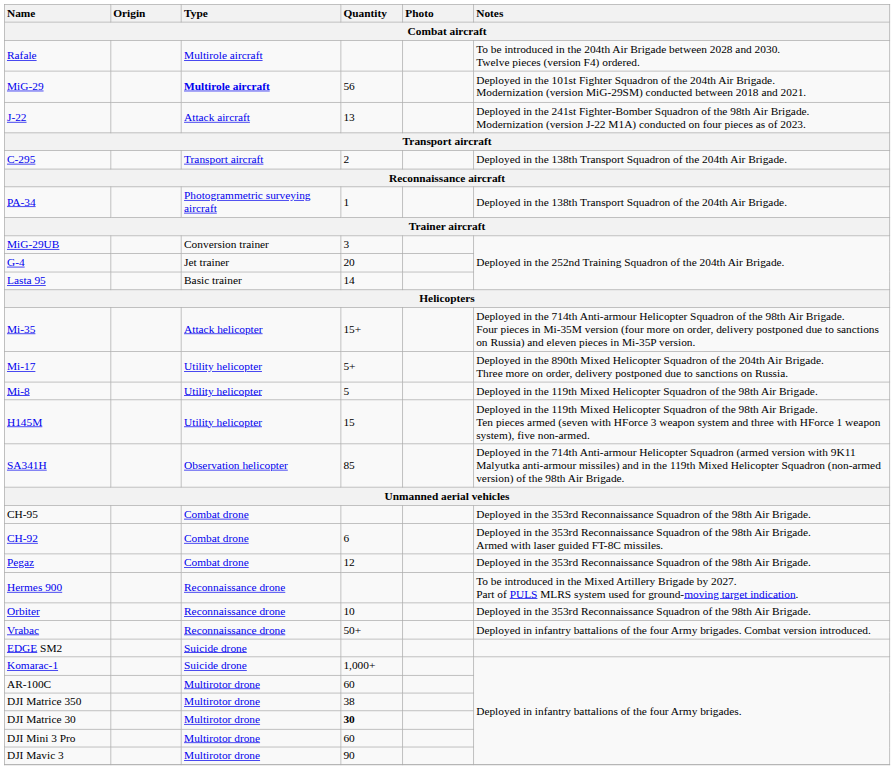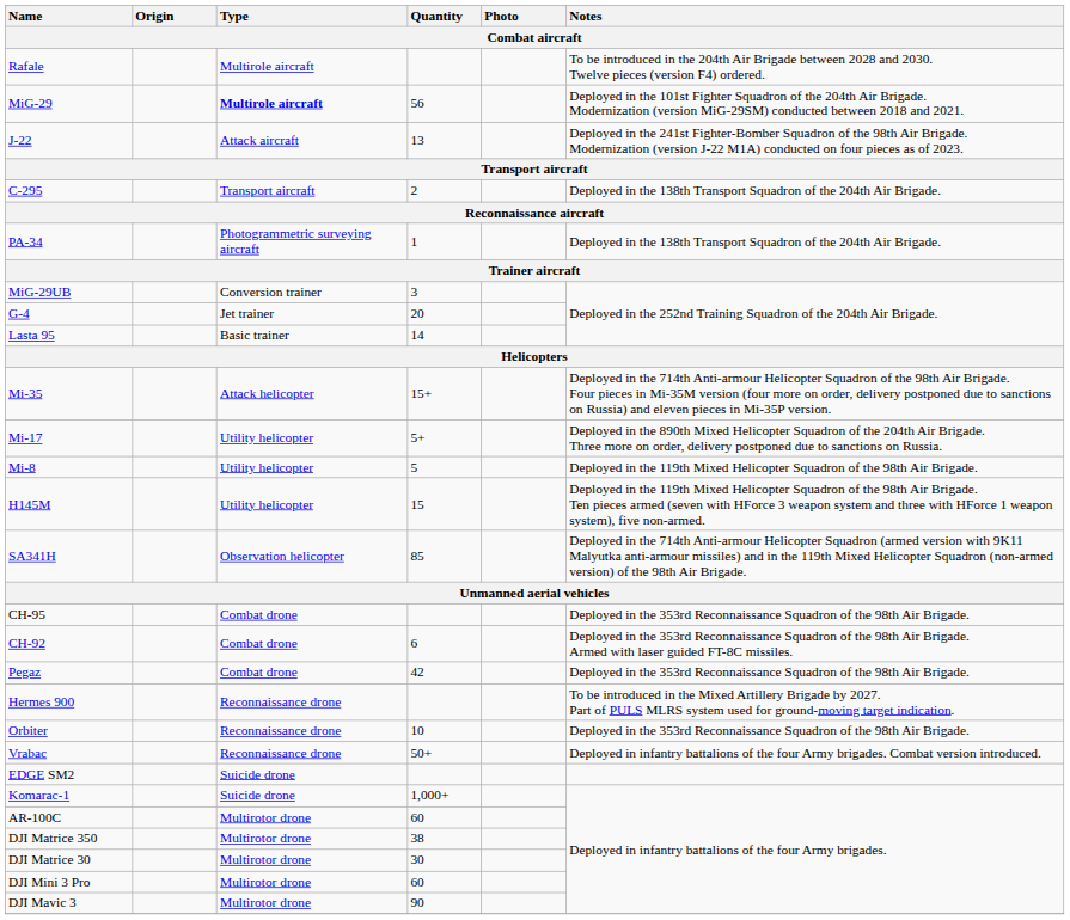Pegaz | Quantity: 12 -> 42
DJI Matrice 30 | Quantity: bold -> normal
